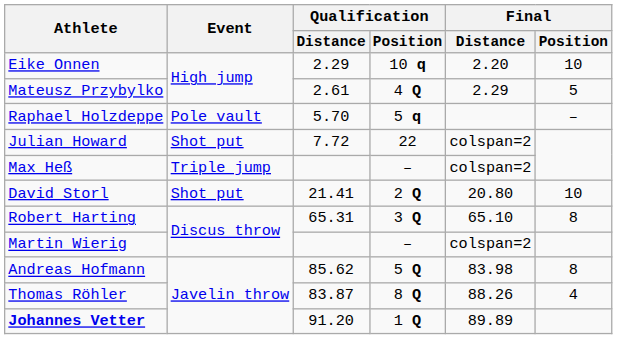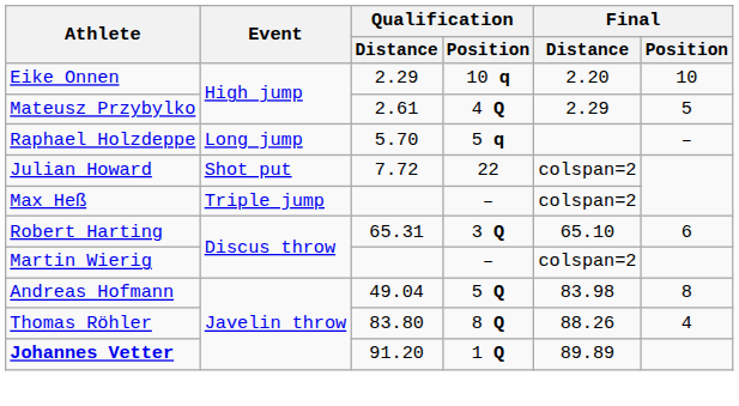Raphael Holzdeppe | Event: Pole vault -> Long jump
- row: David Storl | Shot put | 21.41 | 2 Q | 20.80 | 10
Robert Harting | Final / Position: 8 -> 6
Andreas Hofmann | Qualification / Distance: 85.62 -> 49.04
Thomas Röhler | Qualification / Distance: 83.87 -> 83.80
